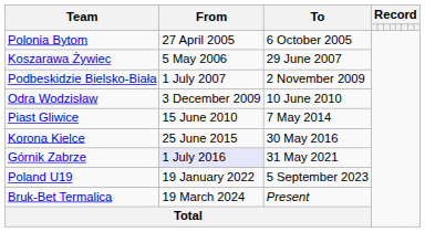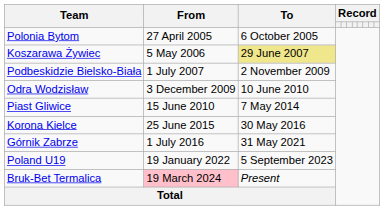Koszarawa Żywiec | To: no background -> khaki background
Górnik Zabrze | From: lavender background -> no background
Bruk-Bet Termalica | From: no background -> pink background
